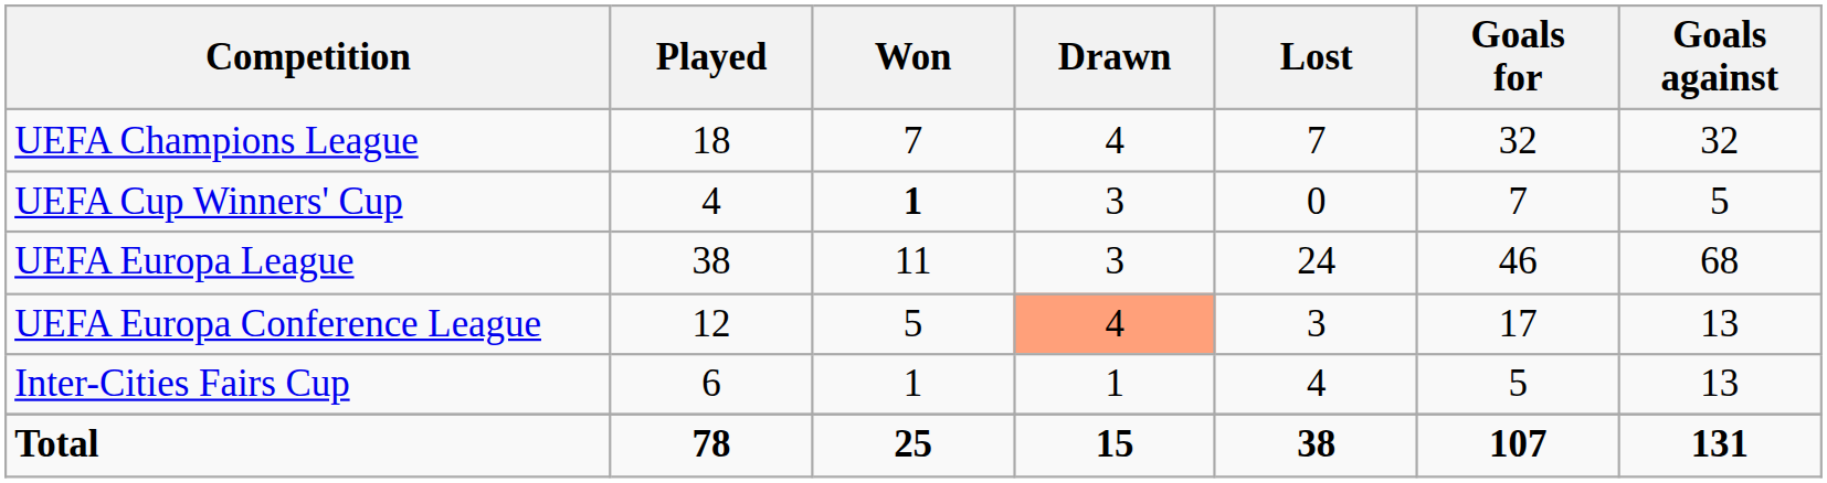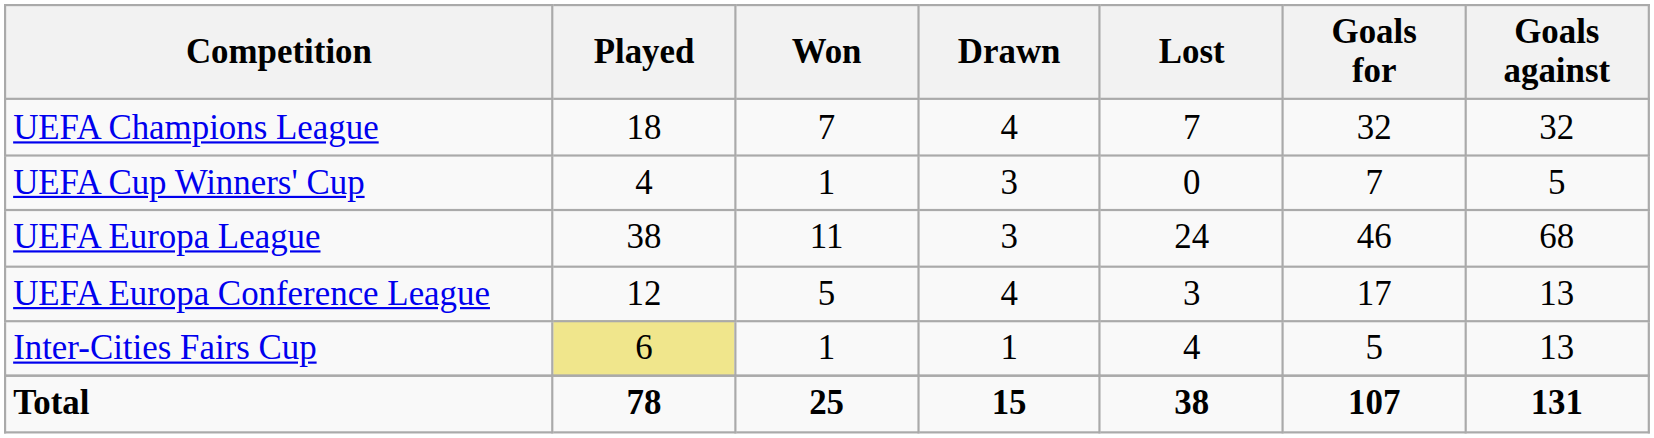UEFA Cup Winners' Cup | Won: bold -> normal
UEFA Europa Conference League | Drawn: lightsalmon background -> no background
Inter-Cities Fairs Cup | Played: no background -> khaki background
